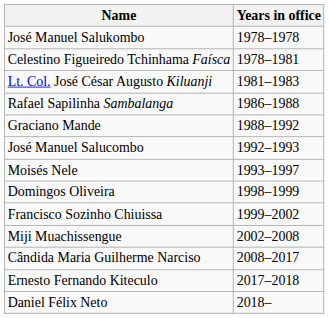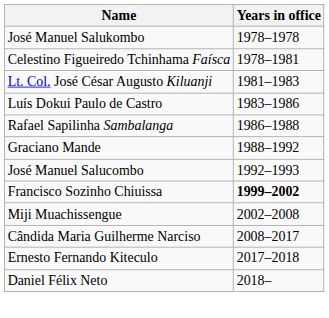+ row: Luís Dokui Paulo de Castro | 1983–1986
- row: Moisés Nele | 1993–1997
- row: Domingos Oliveira | 1998–1999
Francisco Sozinho Chiuissa | Years in office: normal -> bold
